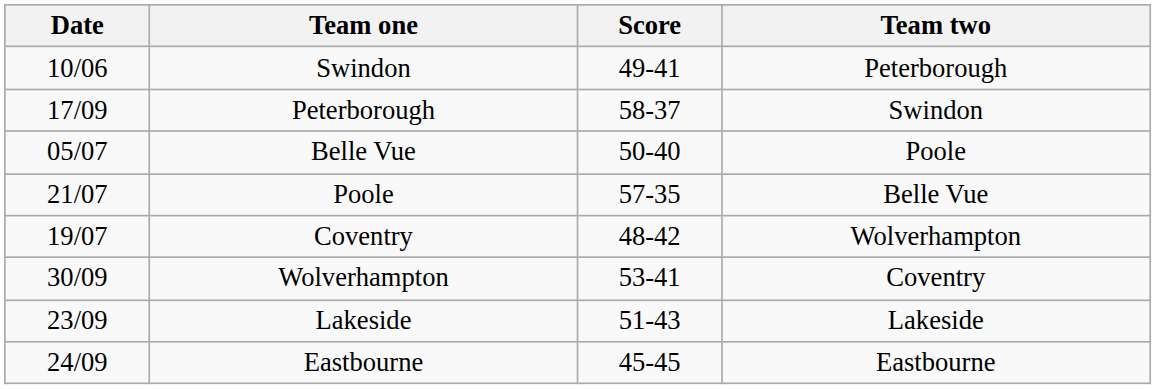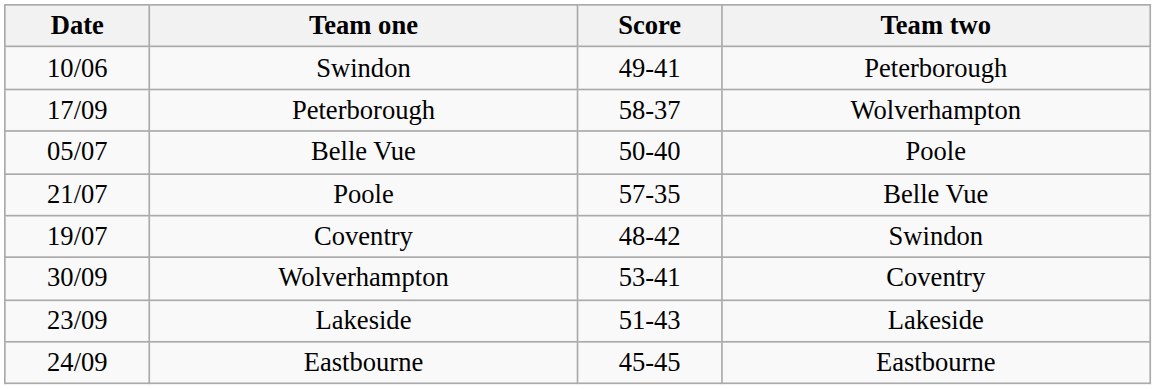row 3 | Team two: Swindon -> Wolverhampton
row 6 | Team two: Wolverhampton -> Swindon
